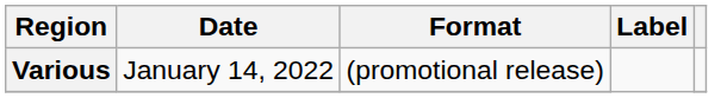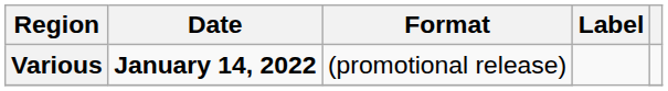Various | Date: normal -> bold
